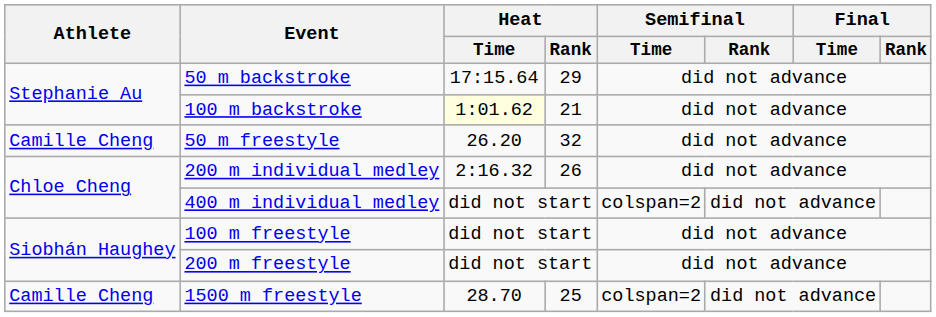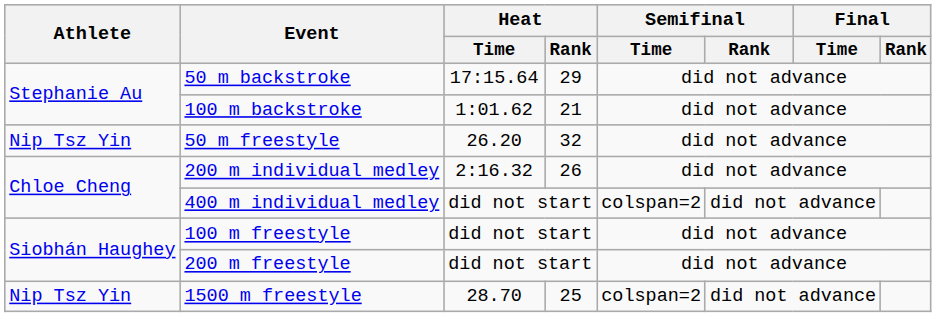100 m backstroke | Heat / Time: lightyellow background -> no background
50 m freestyle | Athlete: Camille Cheng -> Nip Tsz Yin
1500 m freestyle | Athlete: Camille Cheng -> Nip Tsz Yin
